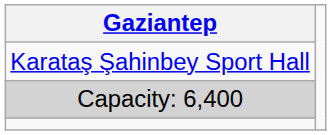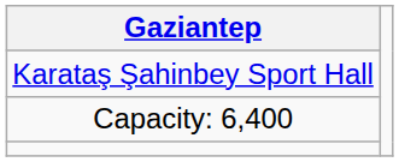Capacity: 6,400 | Gaziantep: lightgrey background -> no background
